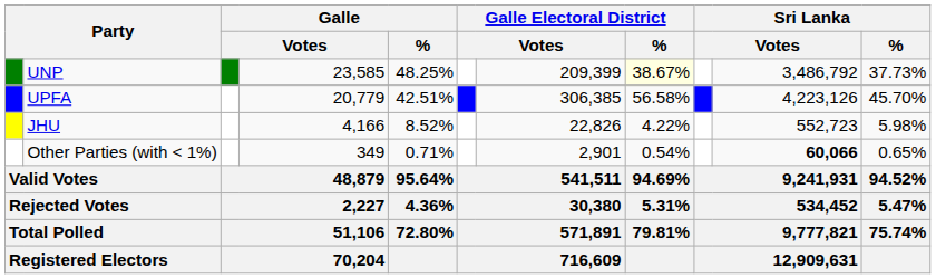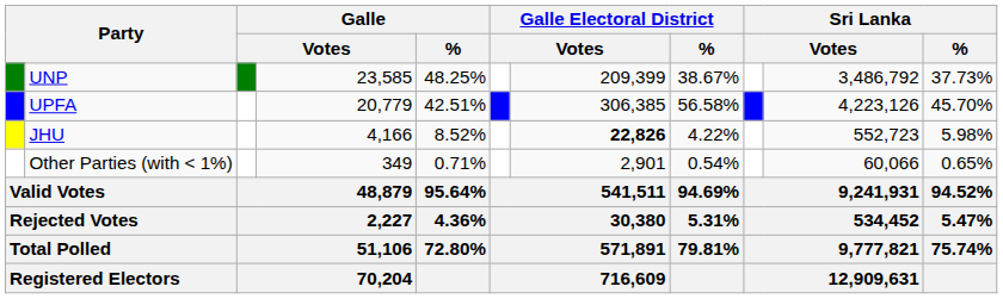UNP | Galle Electoral District / %: lightyellow background -> no background
JHU | column 7: normal -> bold
Other Parties (with < 1%) | column 10: bold -> normal
